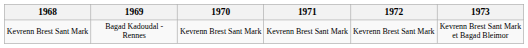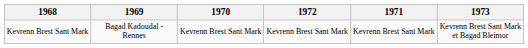columns swapped: 1971 <-> 1972
